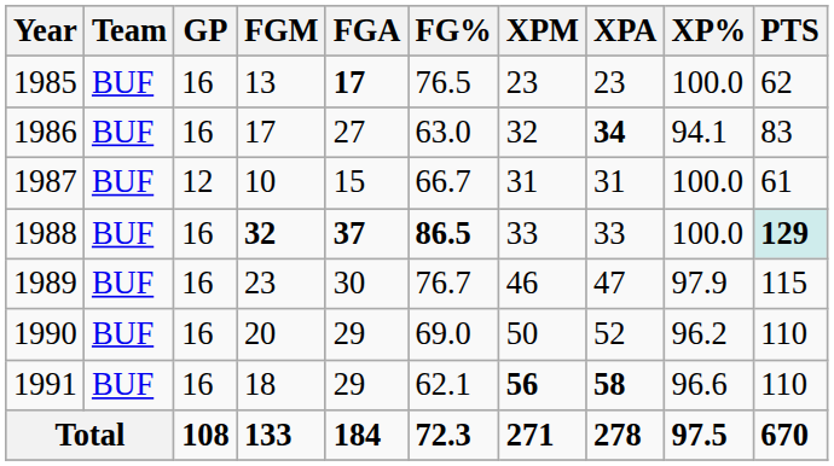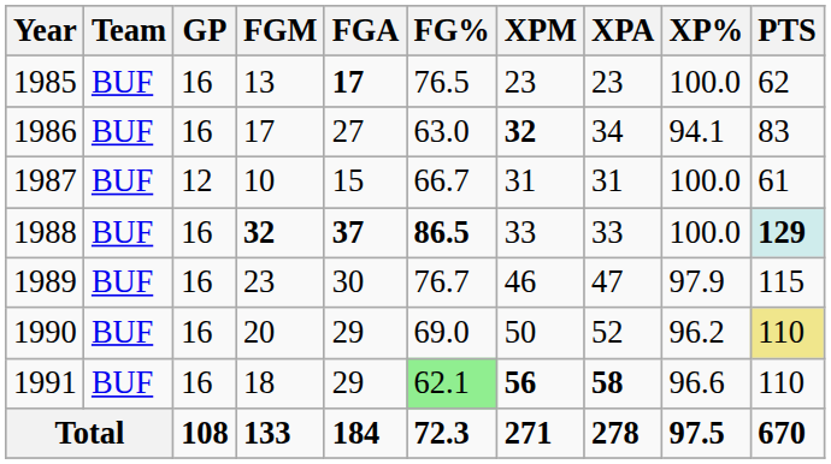1986 | XPM: normal -> bold
1986 | XPA: bold -> normal
1990 | PTS: no background -> khaki background
1991 | FG%: no background -> lightgreen background
